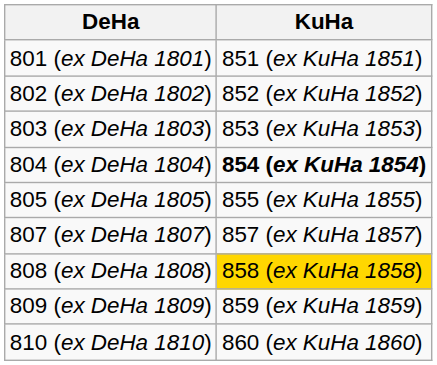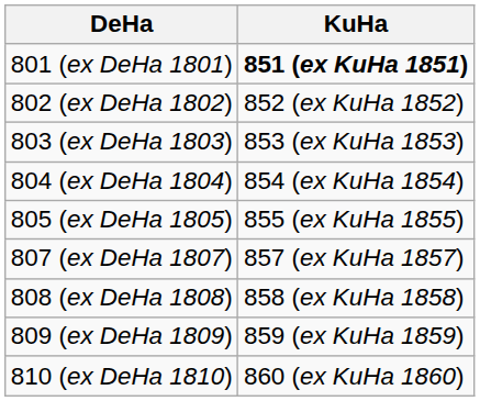801 (ex DeHa 1801) | KuHa: normal -> bold
804 (ex DeHa 1804) | KuHa: bold -> normal
808 (ex DeHa 1808) | KuHa: gold background -> no background
